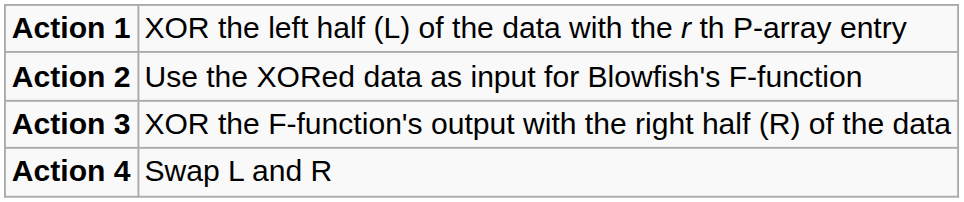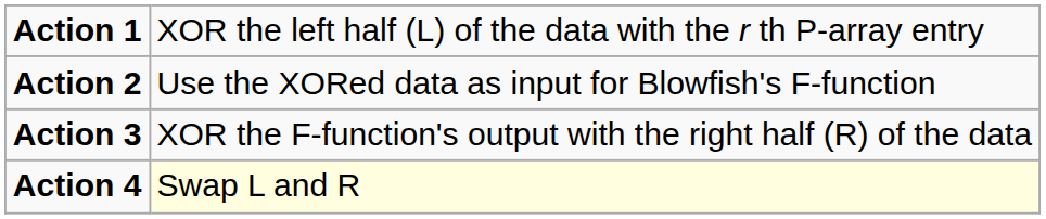Action 4 | column 2: no background -> lightyellow background
